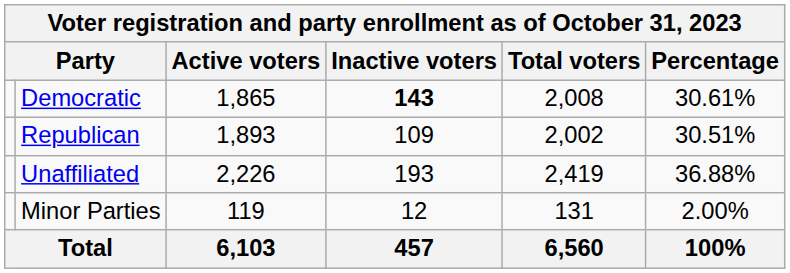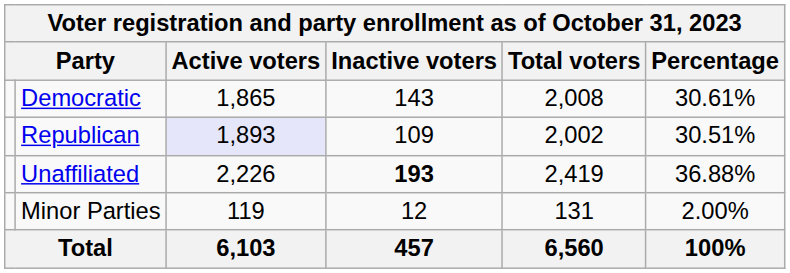Democratic | Inactive voters: bold -> normal
Republican | Active voters: no background -> lavender background
Unaffiliated | Inactive voters: normal -> bold
